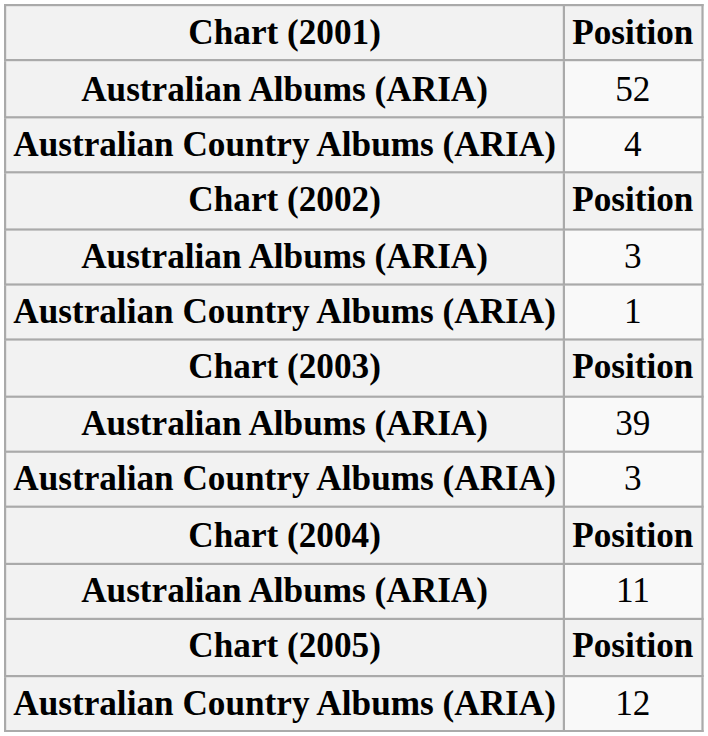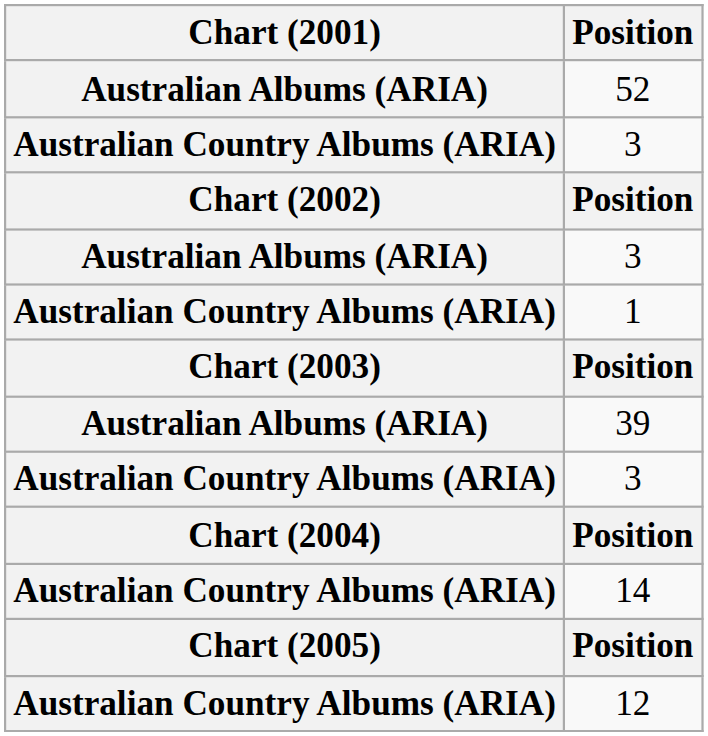row 3 | Position: 4 -> 3
row 11 | Chart (2001): Australian Albums (ARIA) -> Australian Country Albums (ARIA)
row 11 | Position: 11 -> 14
